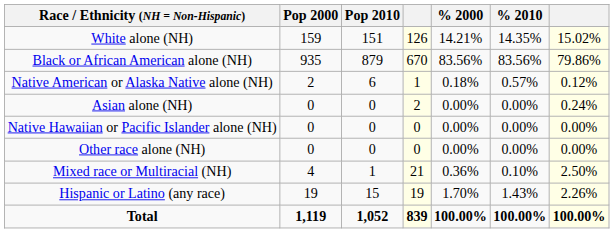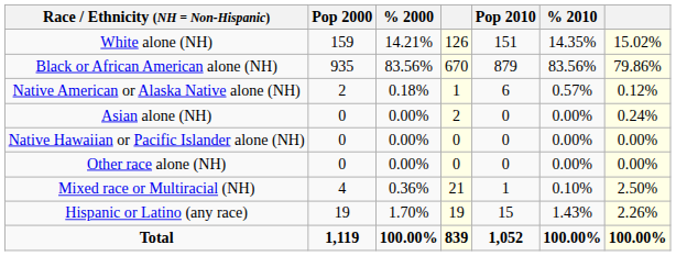columns swapped: Pop 2010 <-> % 2000
